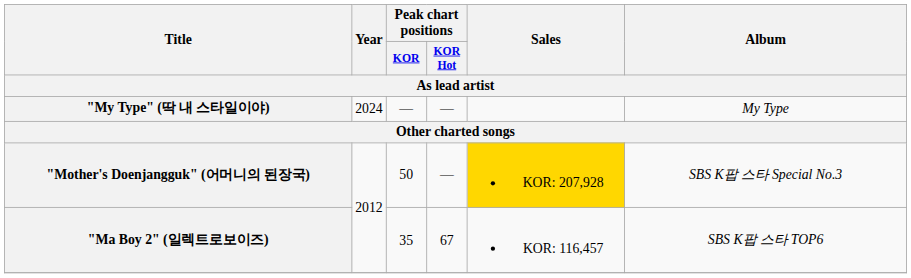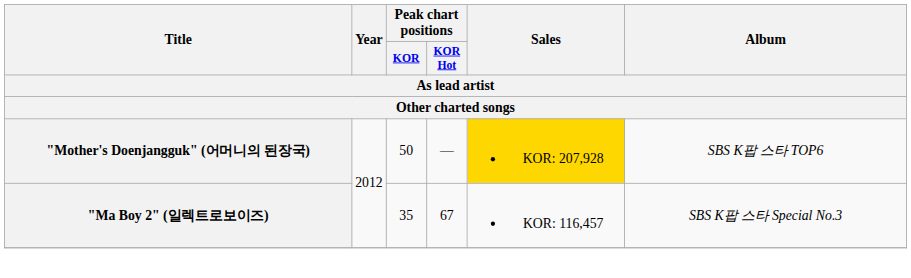- row: "My Type" (딱 내 스타일이야) | 2024 | — | — | My Type
"Mother's Doenjangguk" (어머니의 된장국) | Album: SBS K팝 스타 Special No.3 -> SBS K팝 스타 TOP6
"Ma Boy 2" (일렉트로보이즈) | Album: SBS K팝 스타 TOP6 -> SBS K팝 스타 Special No.3
